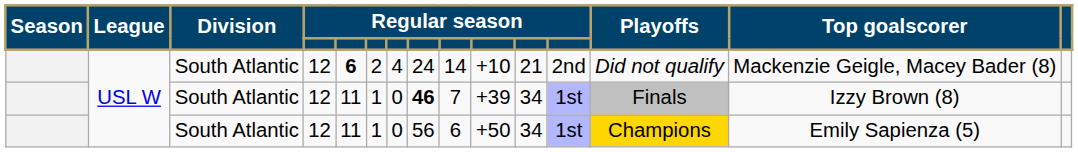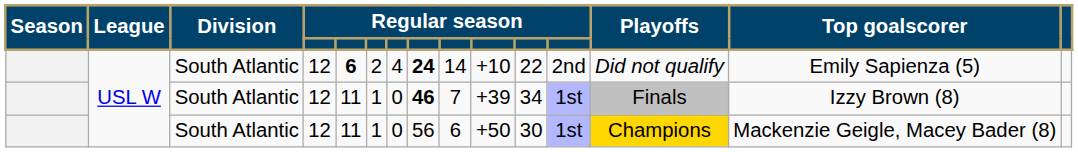row 3 | column 8: normal -> bold
row 3 | column 11: 21 -> 22
row 3 | Top goalscorer: Mackenzie Geigle, Macey Bader (8) -> Emily Sapienza (5)
row 5 | column 11: 34 -> 30
row 5 | Top goalscorer: Emily Sapienza (5) -> Mackenzie Geigle, Macey Bader (8)
